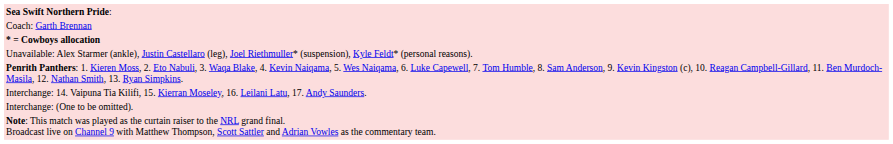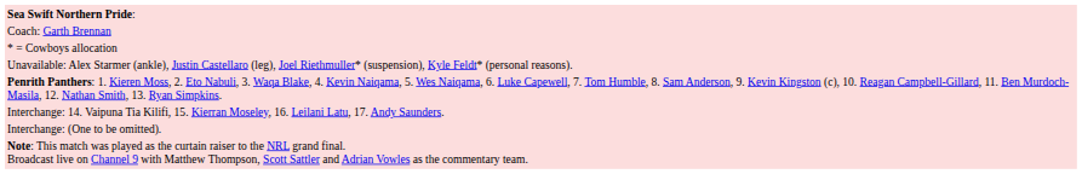row 3 | column 1: bold -> normal
